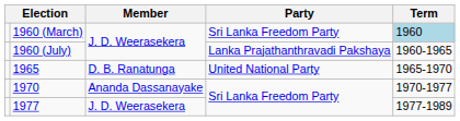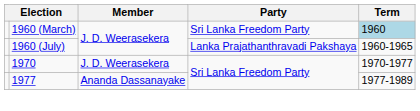- row: 1965 | D. B. Ranatunga | United National Party | 1965-1970
1970 | Member: Ananda Dassanayake -> J. D. Weerasekera
1977 | Member: J. D. Weerasekera -> Ananda Dassanayake
